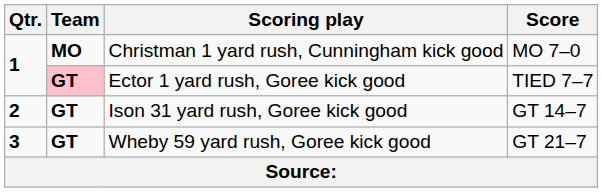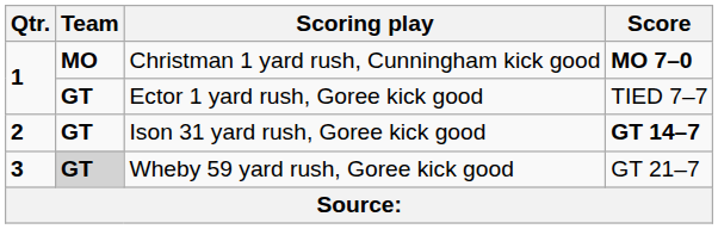Christman 1 yard rush, Cunningham kick good | Score: normal -> bold
Ector 1 yard rush, Goree kick good | Team: pink background -> no background
Ison 31 yard rush, Goree kick good | Score: normal -> bold
Wheby 59 yard rush, Goree kick good | Team: no background -> lightgrey background
